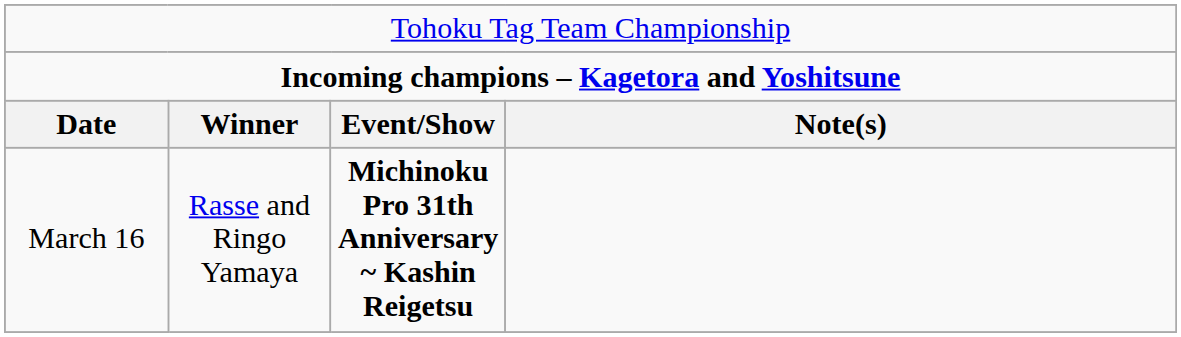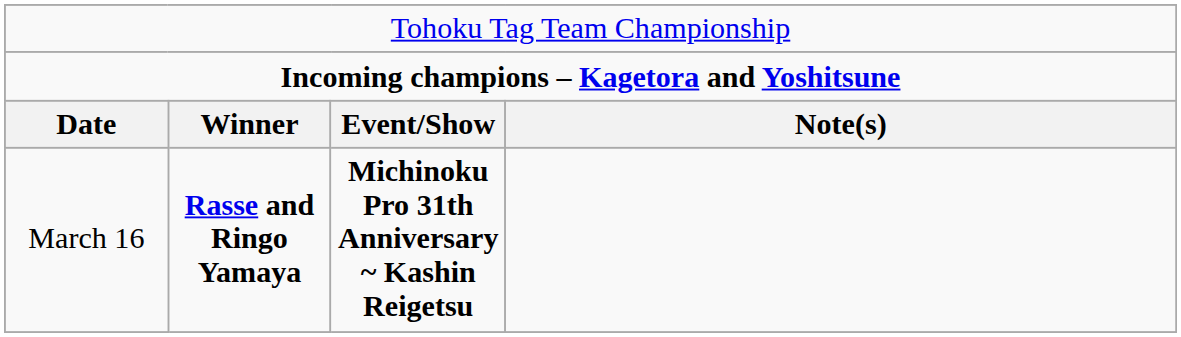March 16 | column 2: normal -> bold
